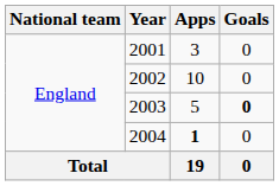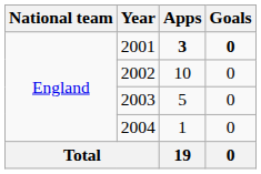2001 | Apps: normal -> bold
2001 | Goals: normal -> bold
2003 | Goals: bold -> normal
2004 | Apps: bold -> normal
